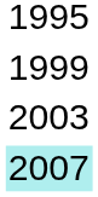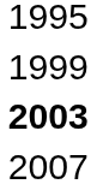2003 | column 1: normal -> bold
2007 | column 1: paleturquoise background -> no background
